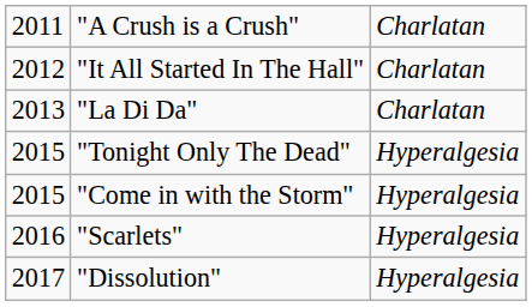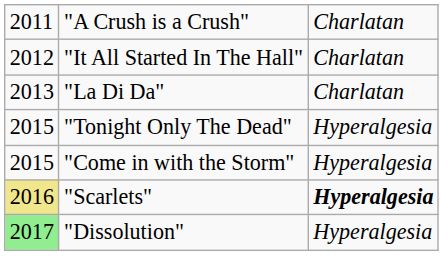"Scarlets" | column 1: no background -> khaki background
"Scarlets" | column 3: normal -> bold
"Dissolution" | column 1: no background -> lightgreen background
